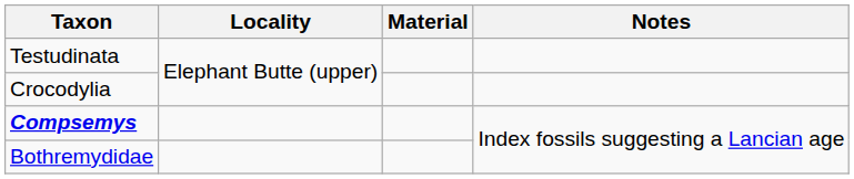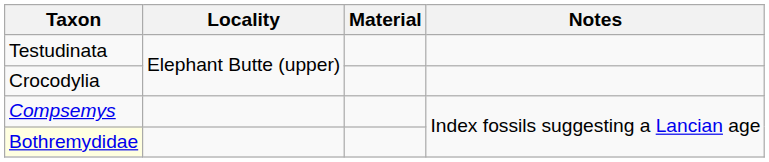Compsemys | Taxon: bold -> normal
Bothremydidae | Taxon: no background -> lightyellow background
